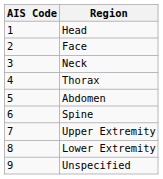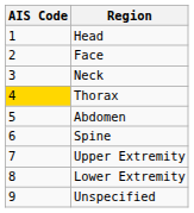Thorax | AIS Code: no background -> gold background
